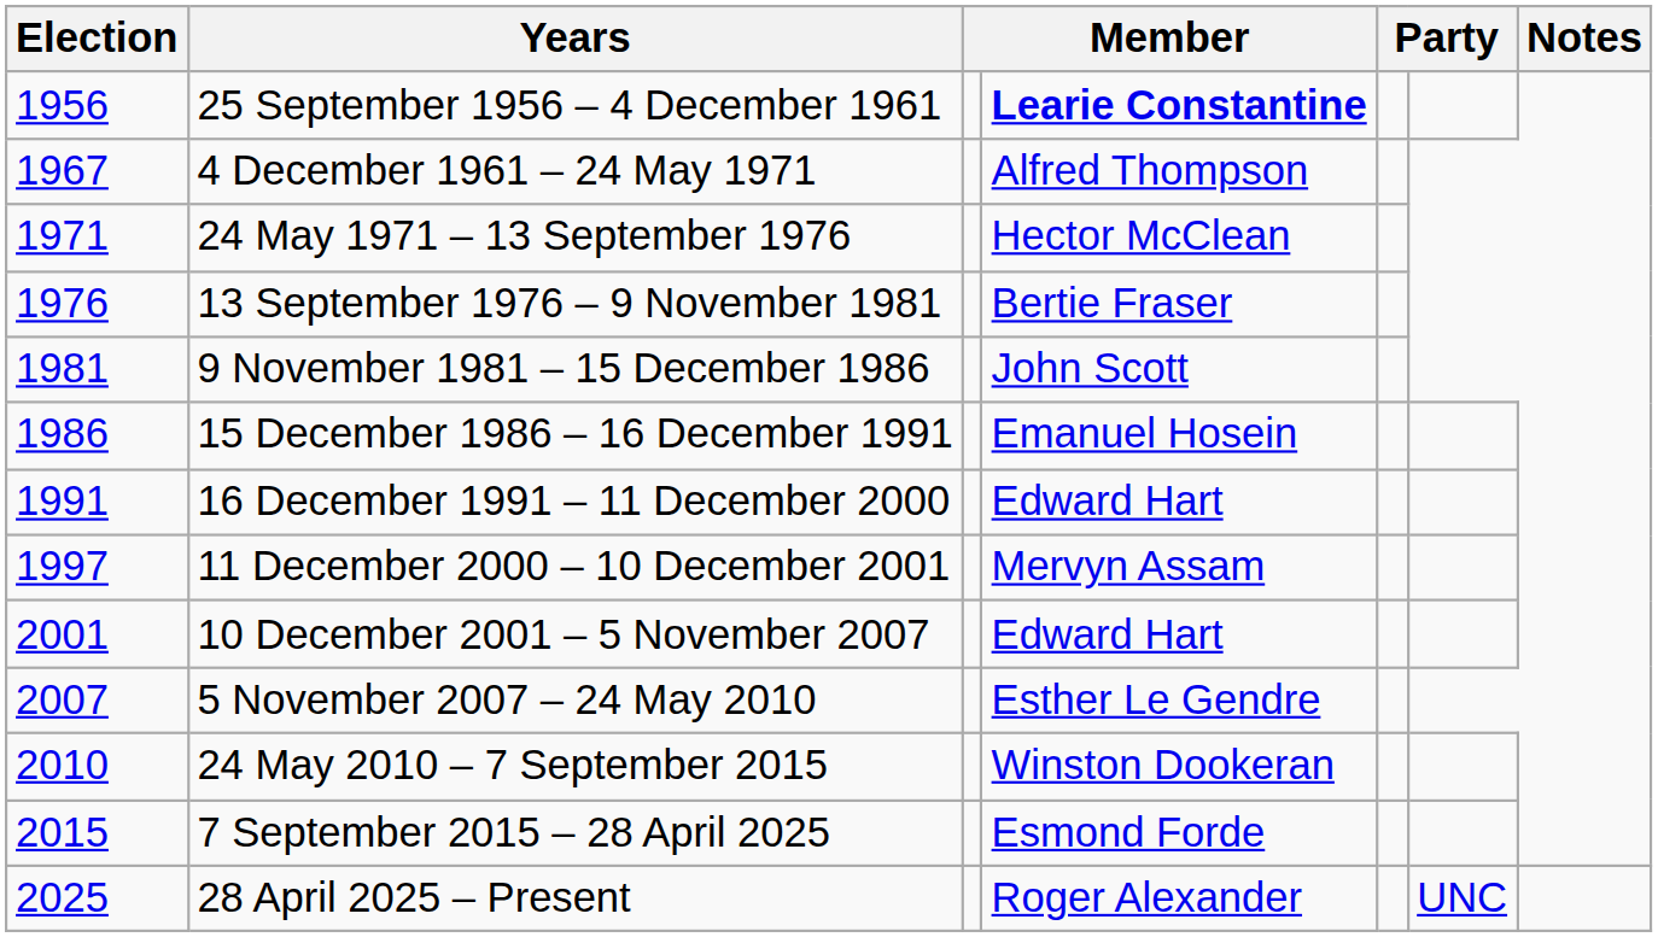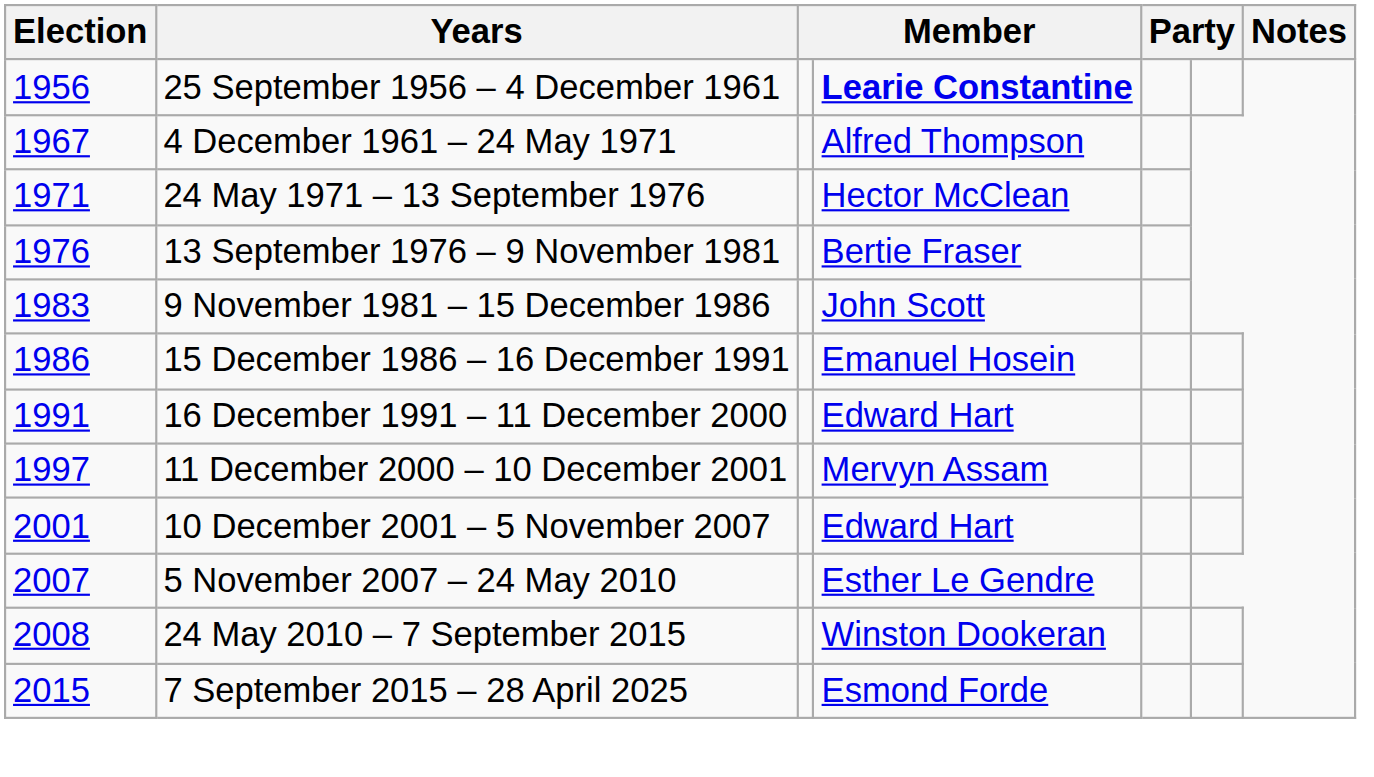9 November 1981 – 15 December 1986 | Election: 1981 -> 1983
24 May 2010 – 7 September 2015 | Election: 2010 -> 2008
- row: 2025 | 28 April 2025 – Present | Roger Alexander | UNC
